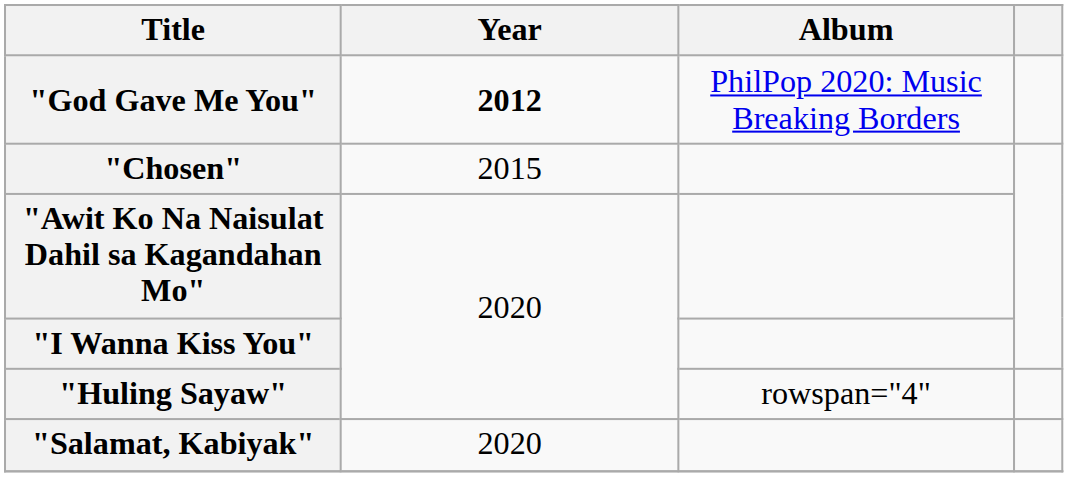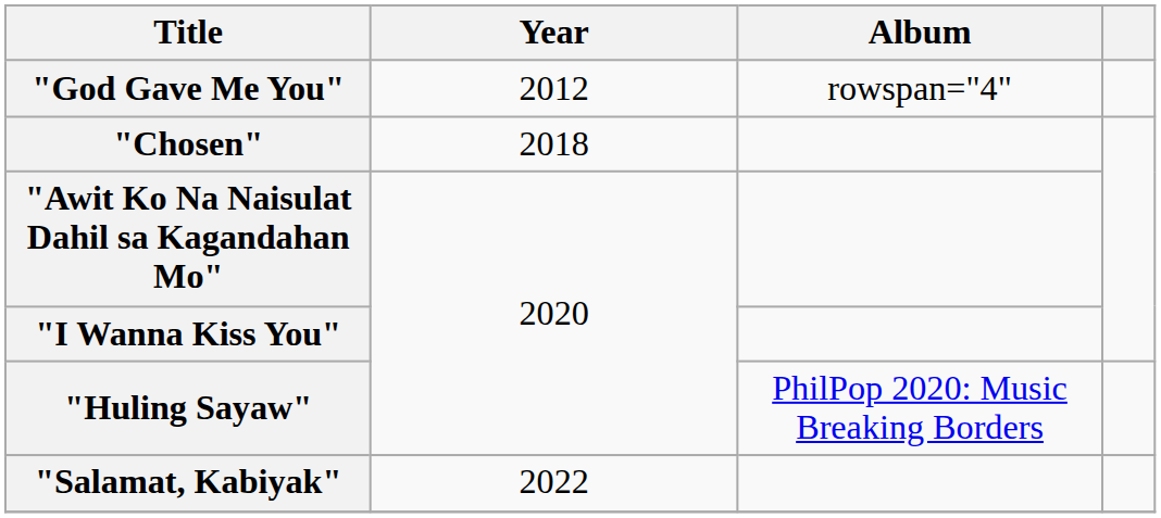"God Gave Me You" | Year: bold -> normal
"God Gave Me You" | Album: PhilPop 2020: Music Breaking Borders -> rowspan="4"
"Chosen" | Year: 2015 -> 2018
"Huling Sayaw" | Album: rowspan="4" -> PhilPop 2020: Music Breaking Borders
"Salamat, Kabiyak" | Year: 2020 -> 2022
